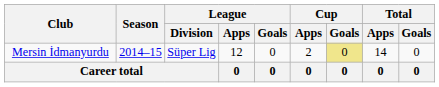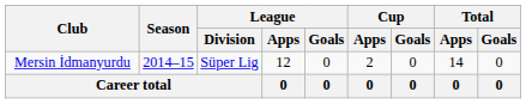Mersin İdmanyurdu | Cup / Goals: khaki background -> no background
